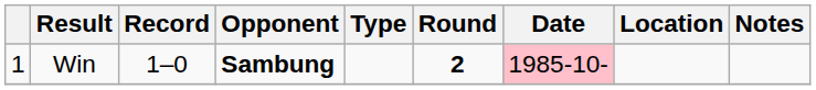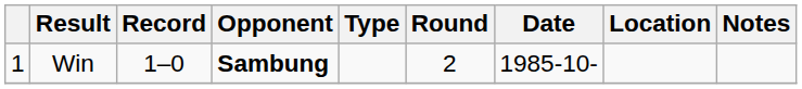Win | Round: bold -> normal
Win | Date: pink background -> no background
